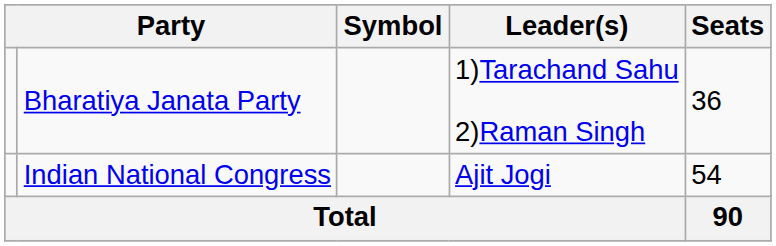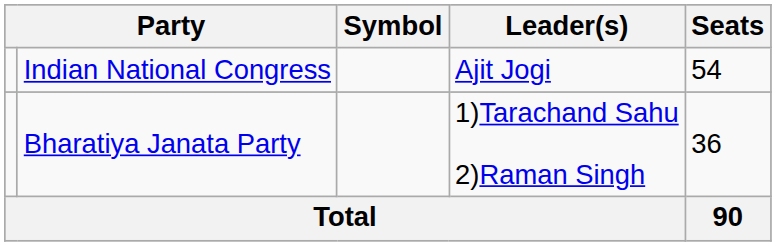rows swapped: Indian National Congress <-> Bharatiya Janata Party
